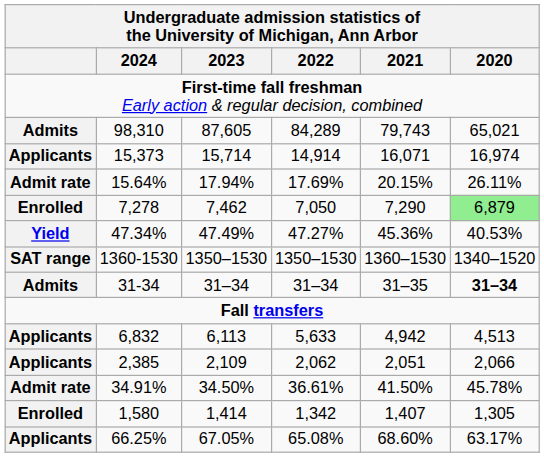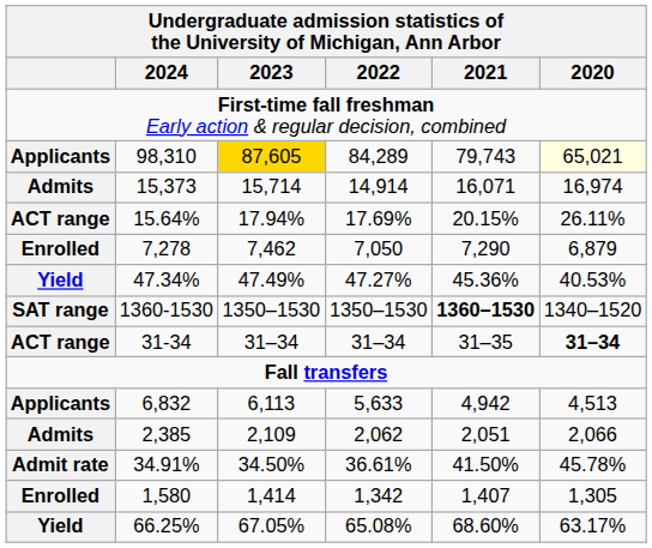98,310 | column 1: Admits -> Applicants
98,310 | 2023: no background -> gold background
98,310 | 2020: no background -> lightyellow background
15,373 | column 1: Applicants -> Admits
15.64% | column 1: Admit rate -> ACT range
7,278 | 2020: lightgreen background -> no background
1360-1530 | 2021: normal -> bold
31-34 | column 1: Admits -> ACT range
2,385 | column 1: Applicants -> Admits
66.25% | column 1: Applicants -> Yield
